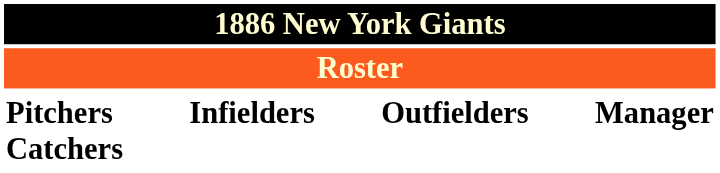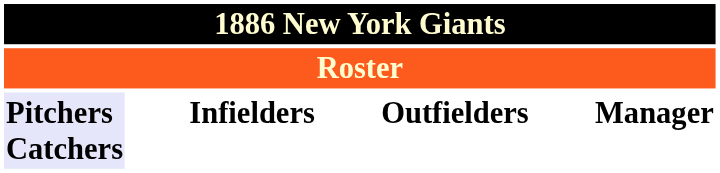Pitchers Catchers | column 1: no background -> lavender background
